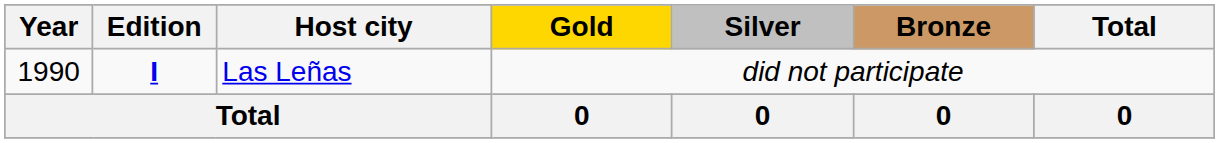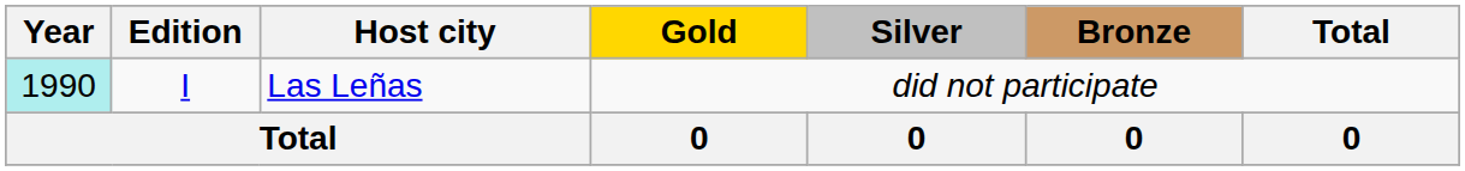Las Leñas | Year: no background -> paleturquoise background
Las Leñas | Edition: bold -> normal
